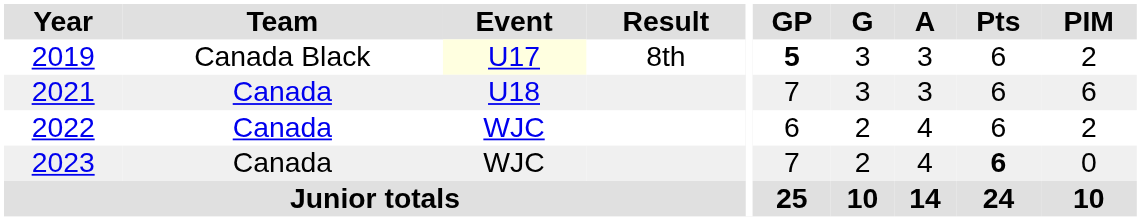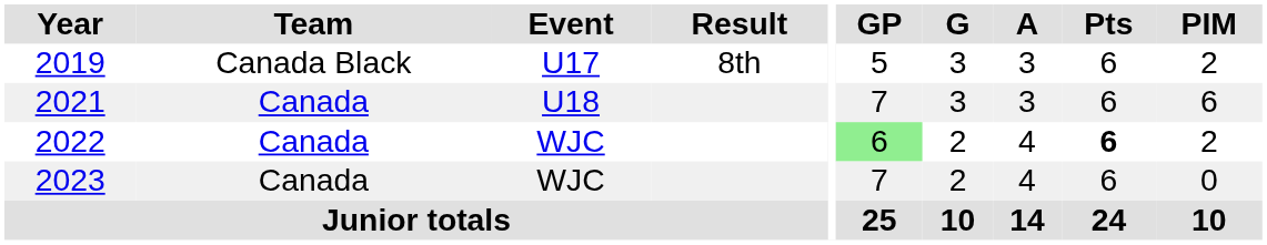2019 | Event: lightyellow background -> no background
2019 | GP: bold -> normal
2022 | GP: no background -> lightgreen background
2022 | Pts: normal -> bold
2023 | Pts: bold -> normal
